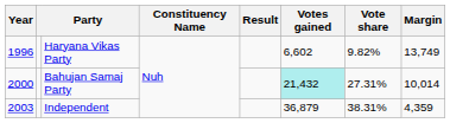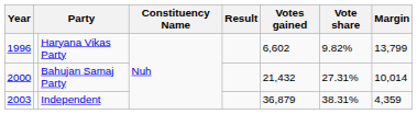Haryana Vikas Party | Margin: 13,749 -> 13,799
Bahujan Samaj Party | Votes gained: paleturquoise background -> no background
